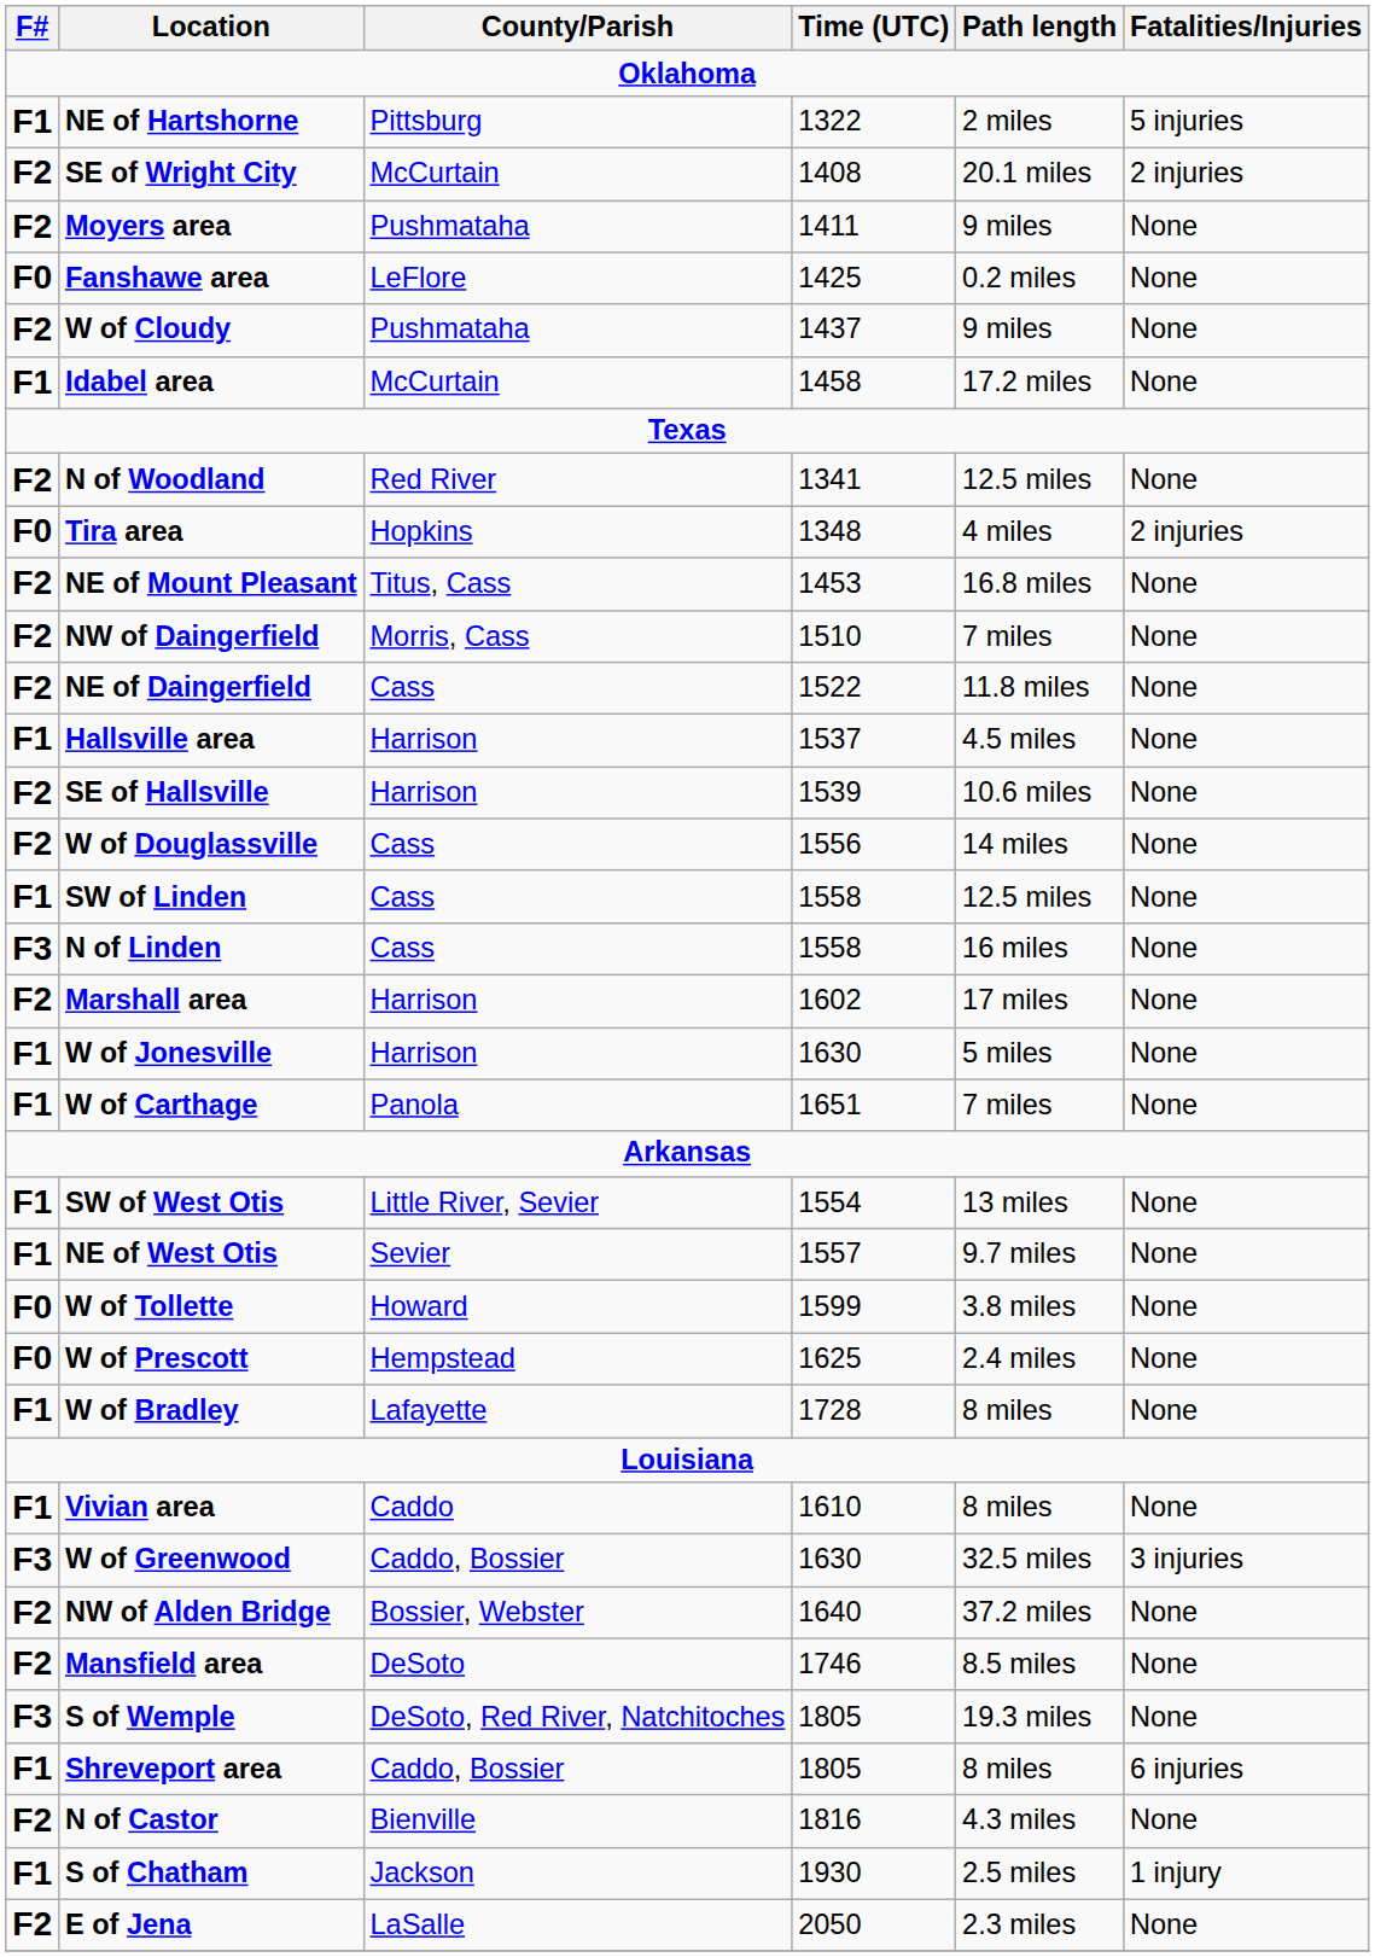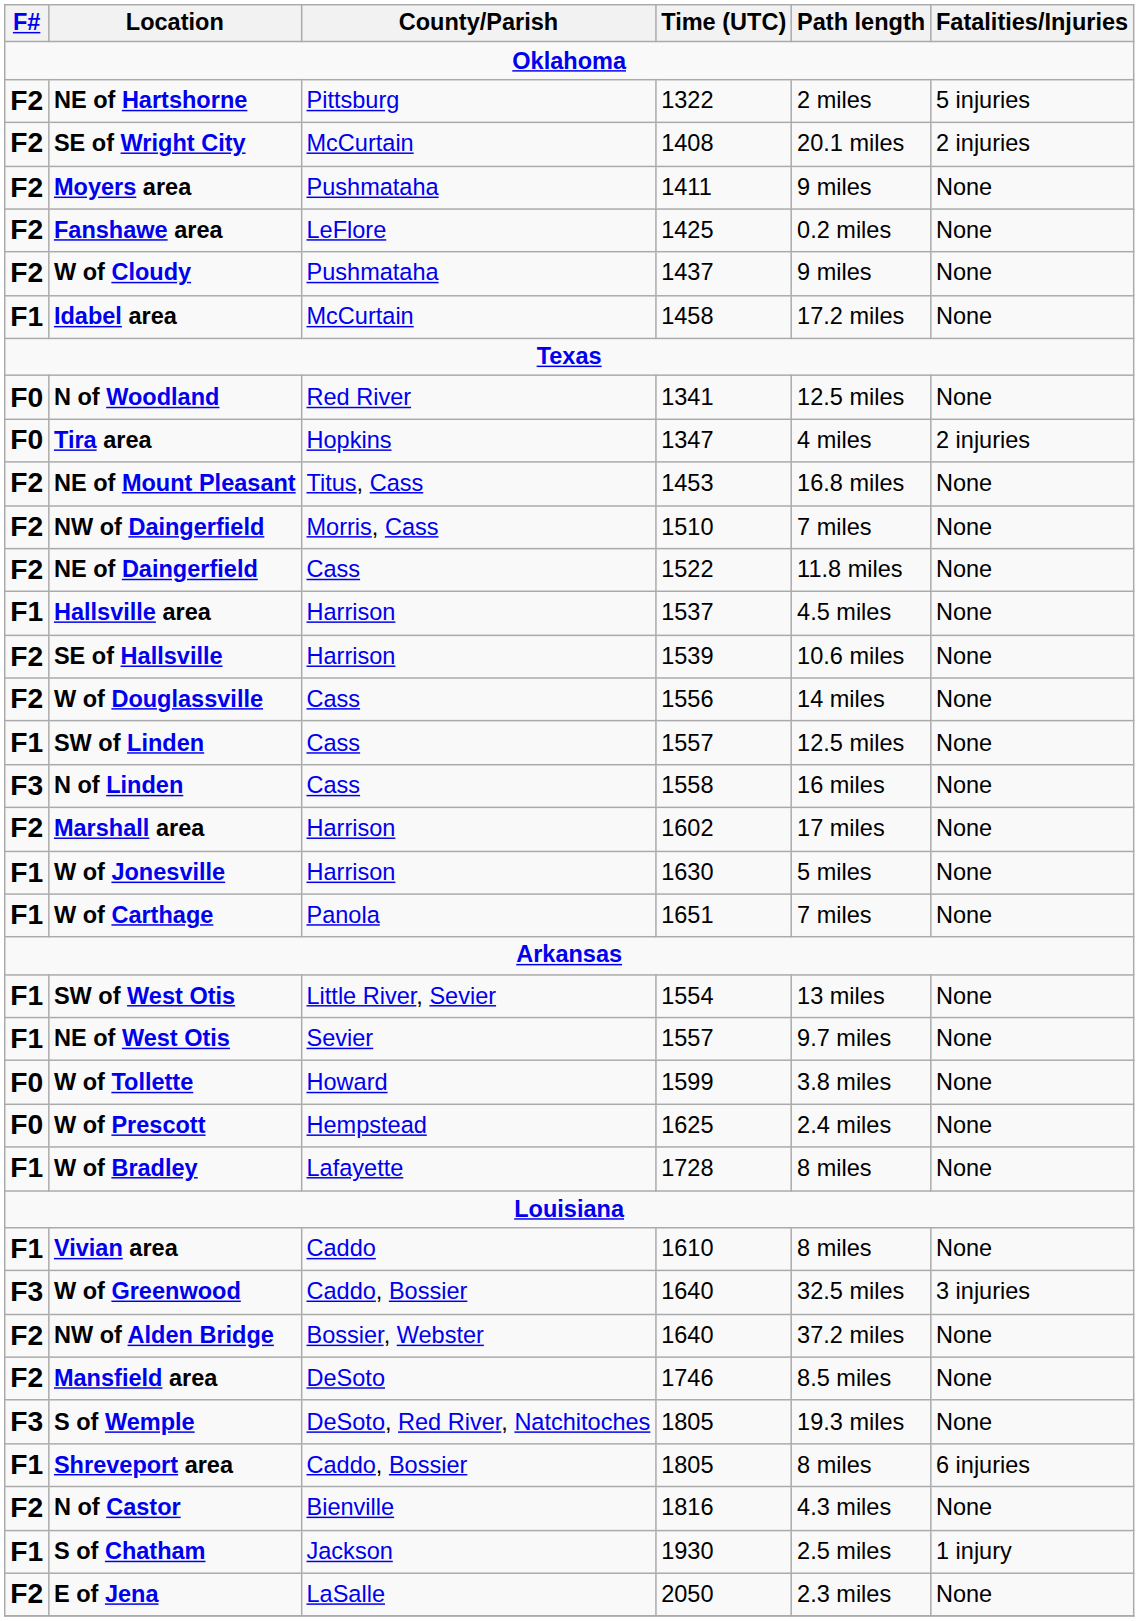NE of Hartshorne | F#: F1 -> F2
Fanshawe area | F#: F0 -> F2
N of Woodland | F#: F2 -> F0
Tira area | Time (UTC): 1348 -> 1347
SW of Linden | Time (UTC): 1558 -> 1557
W of Greenwood | Time (UTC): 1630 -> 1640
